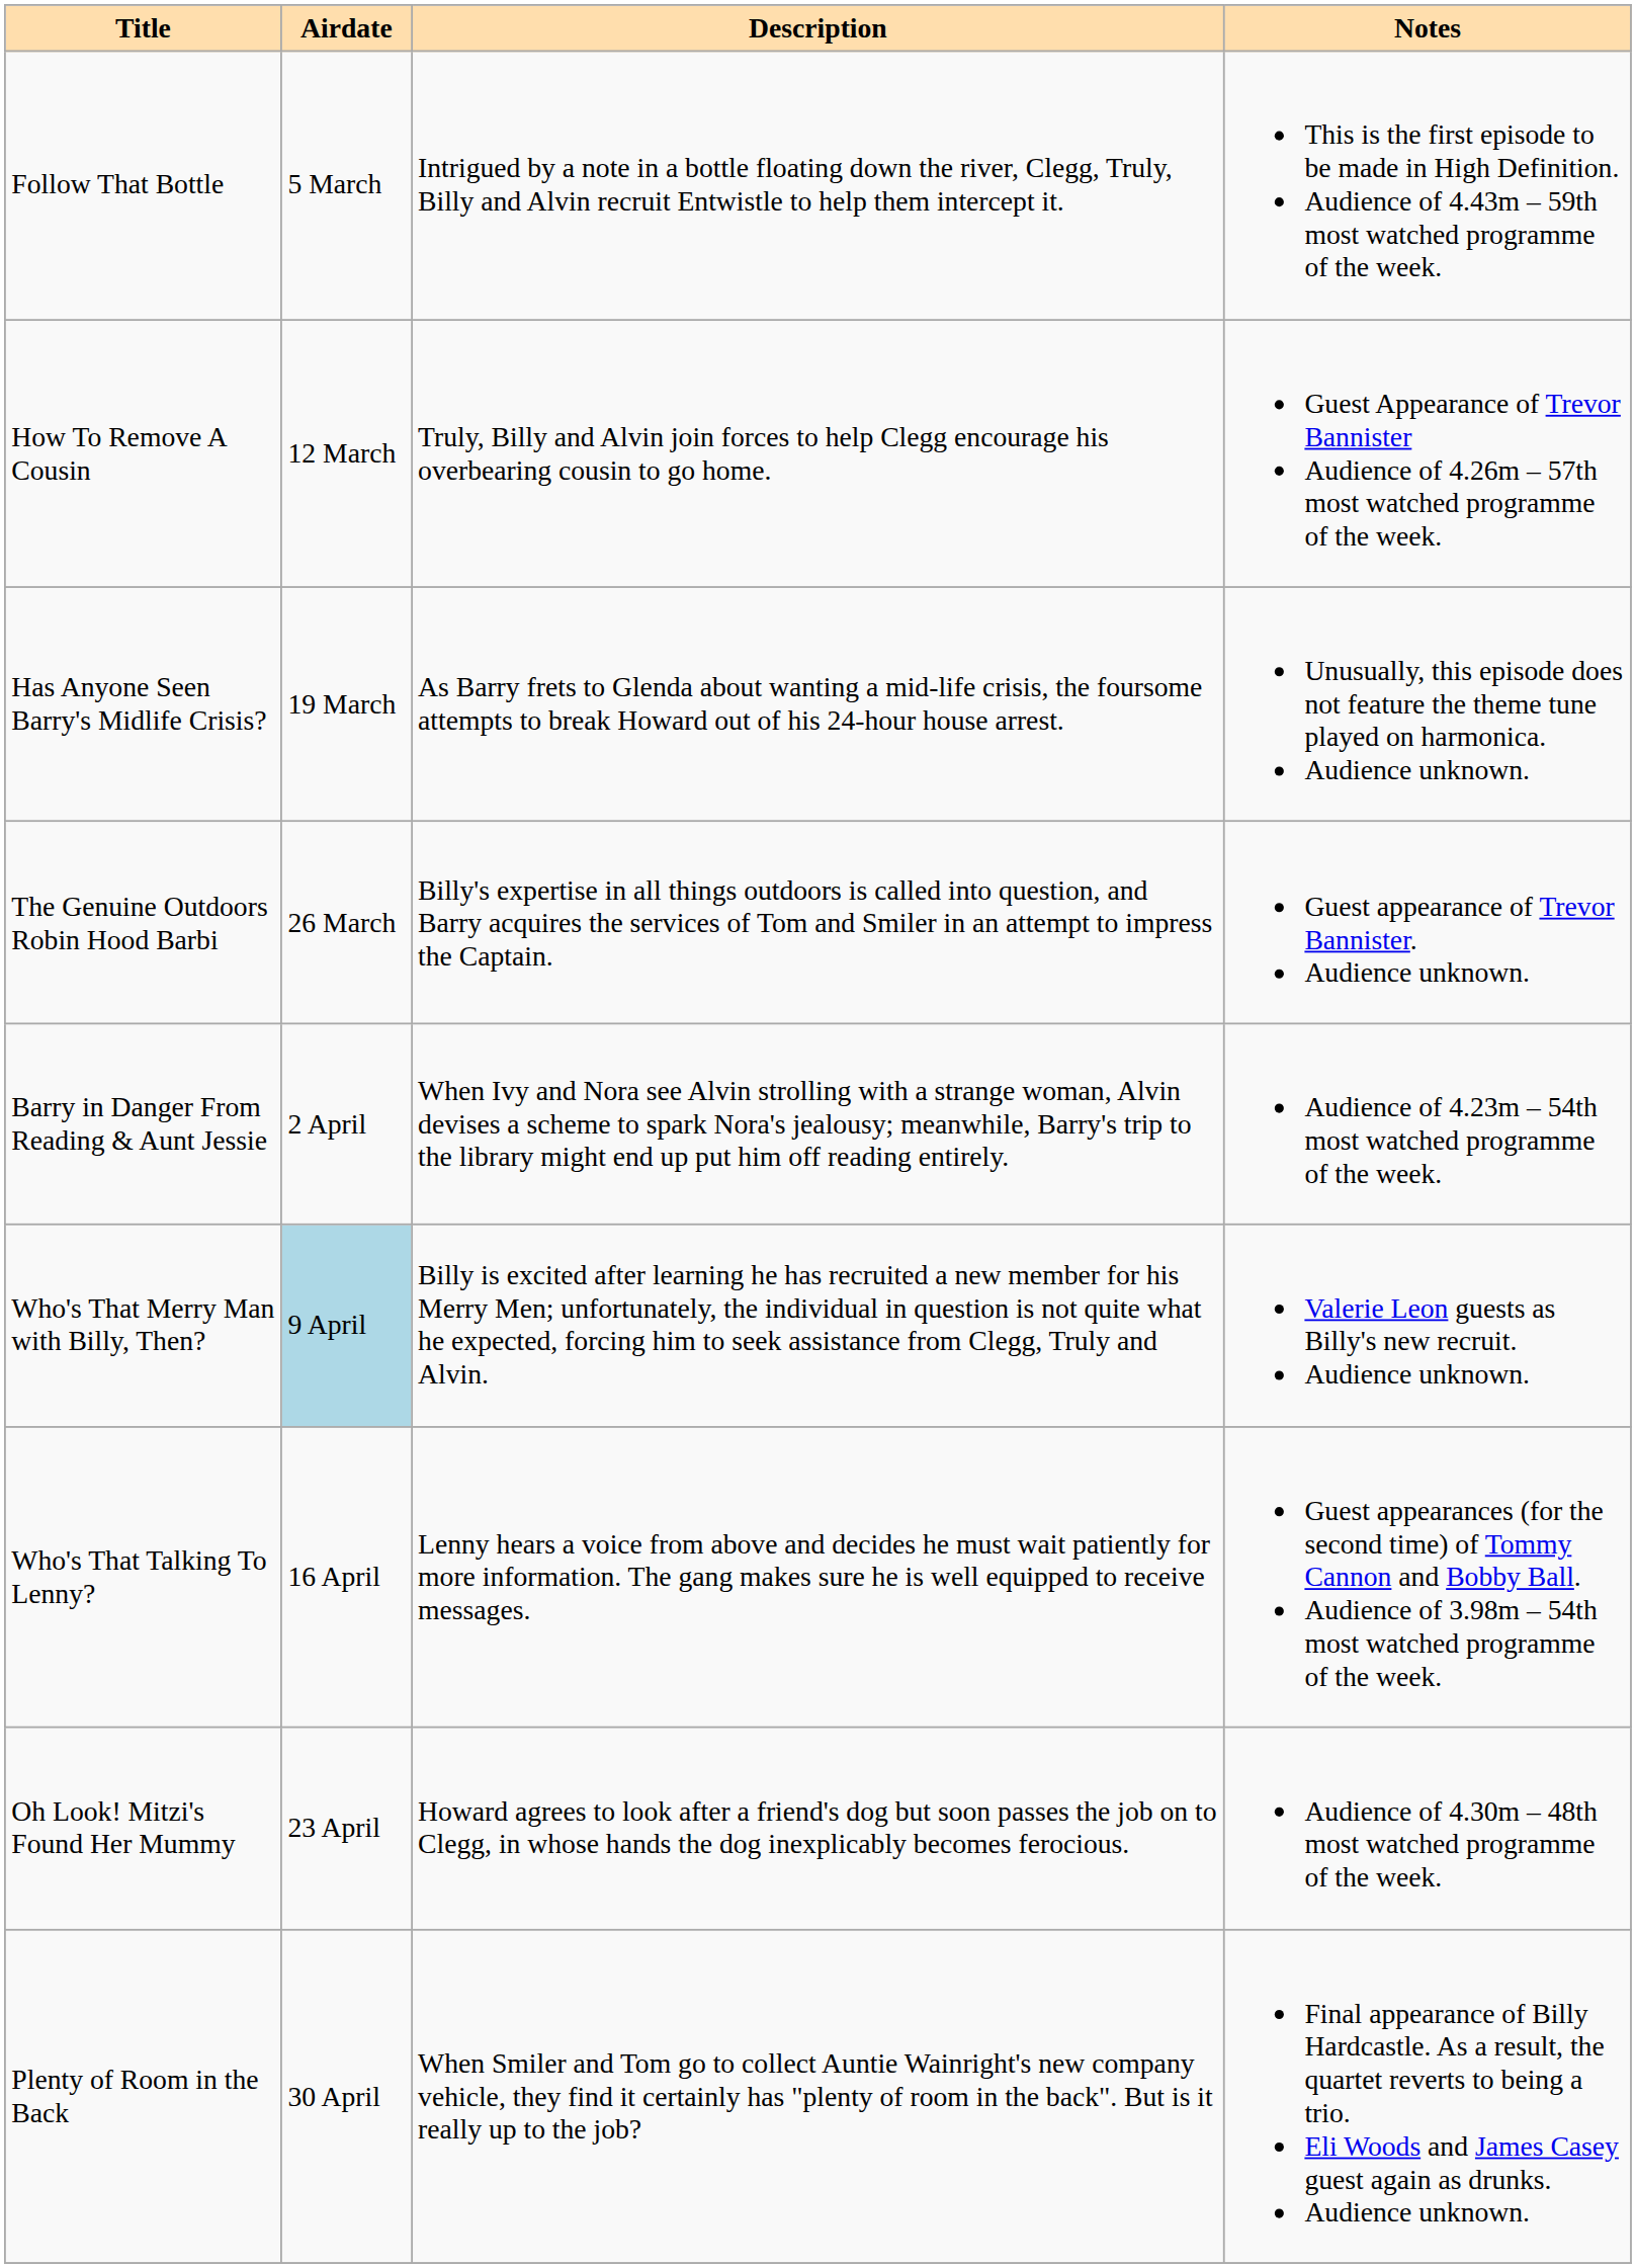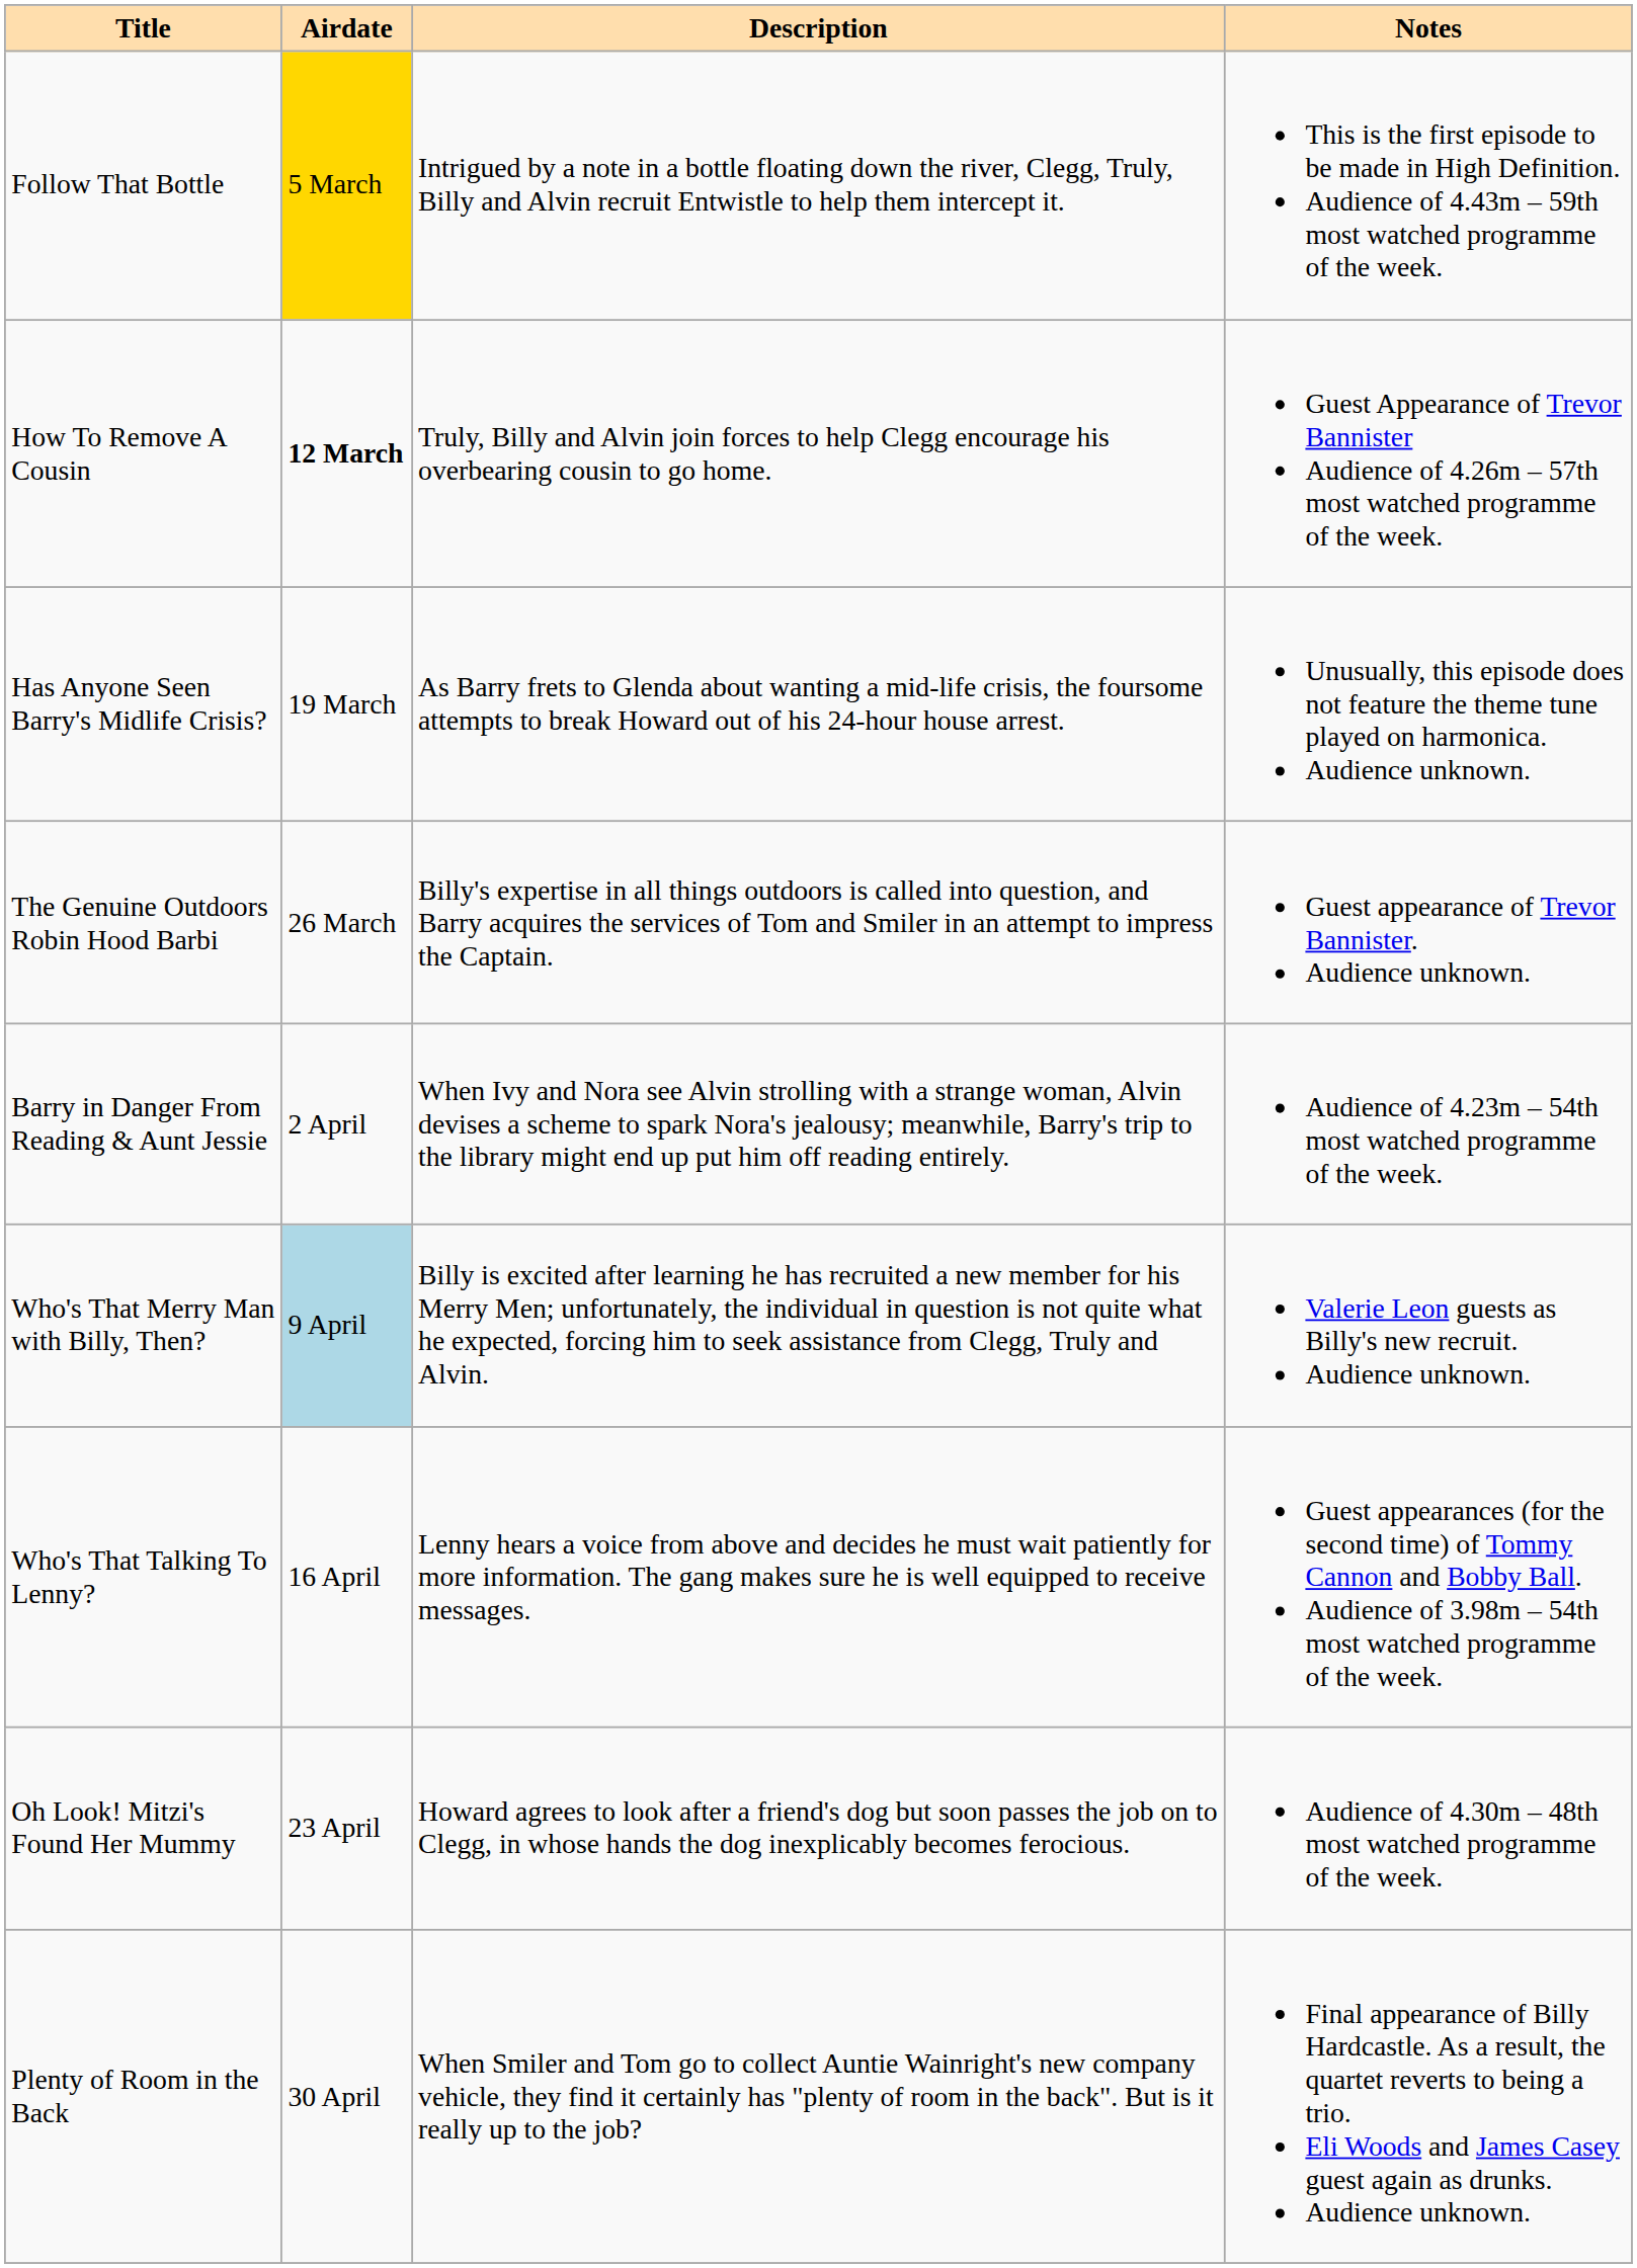Follow That Bottle | Airdate: no background -> gold background
How To Remove A Cousin | Airdate: normal -> bold
